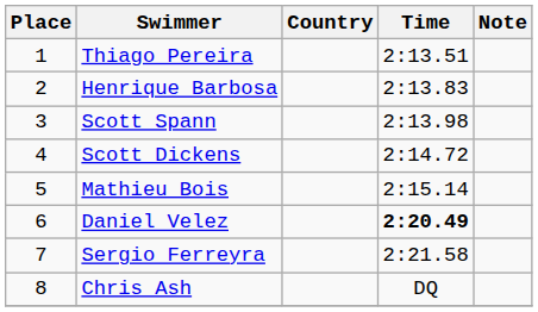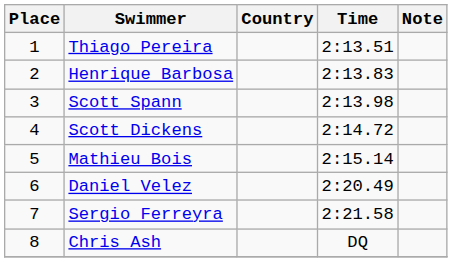Daniel Velez | Time: bold -> normal
